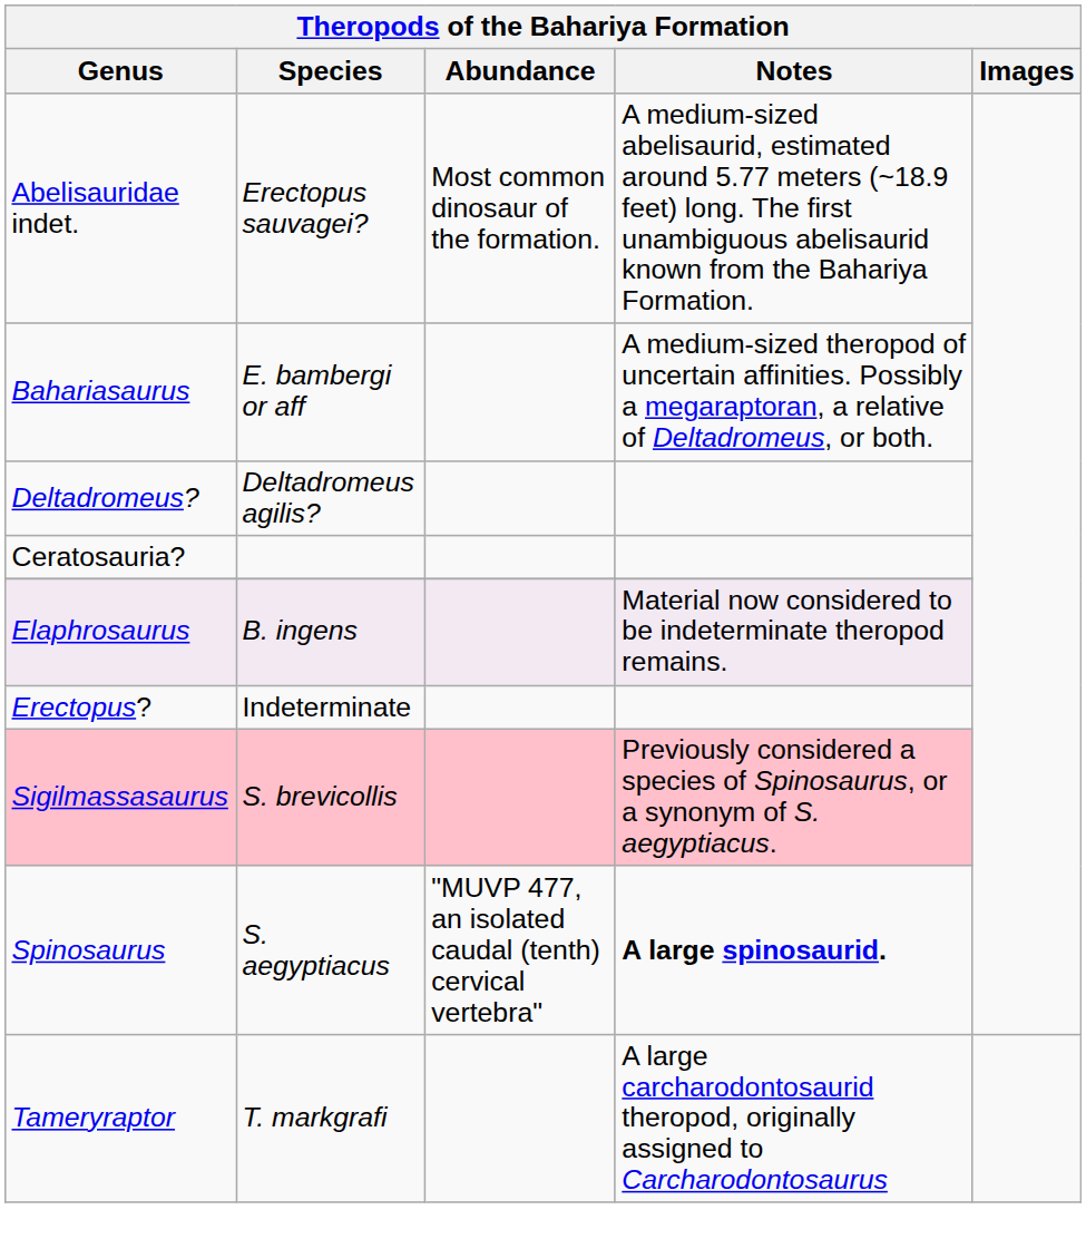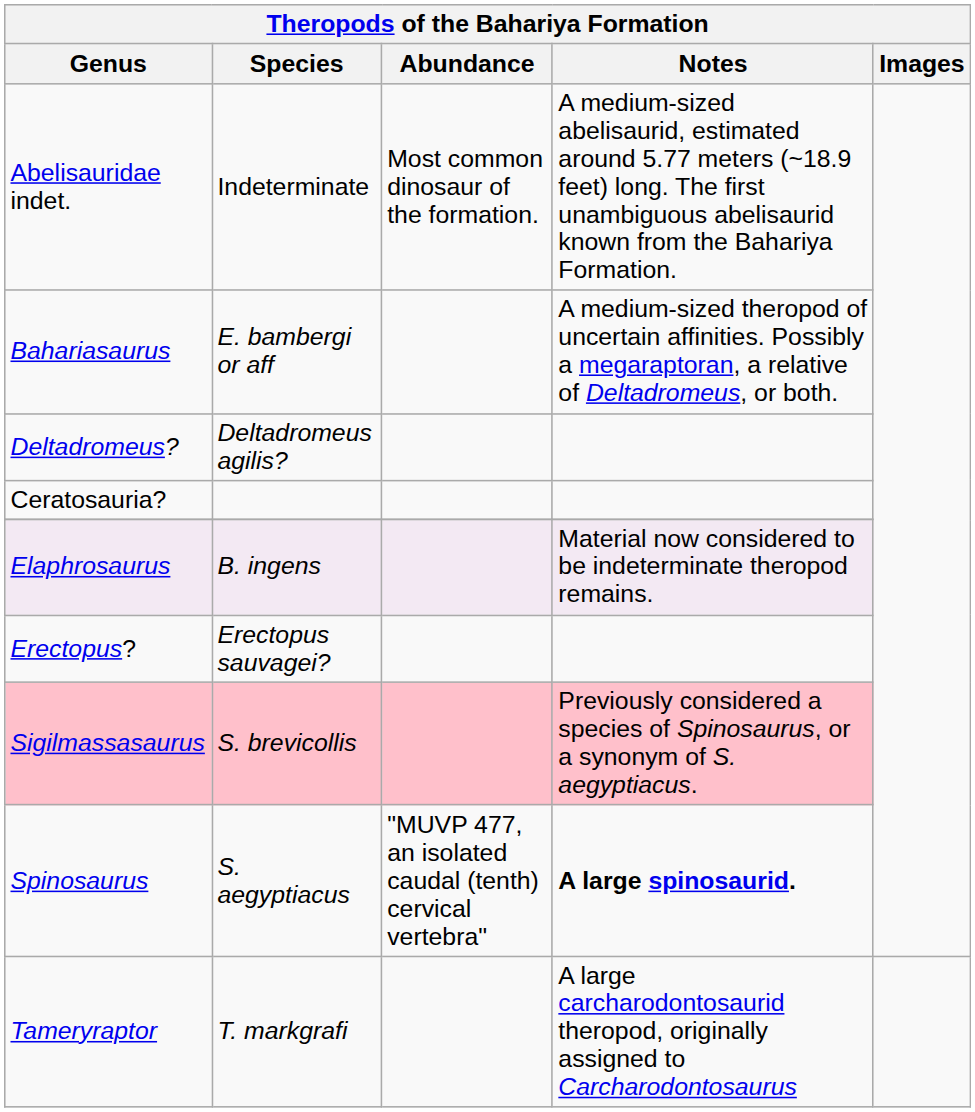Abelisauridae indet. | Species: Erectopus sauvagei? -> Indeterminate
Erectopus? | Species: Indeterminate -> Erectopus sauvagei?
